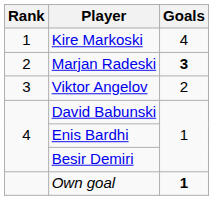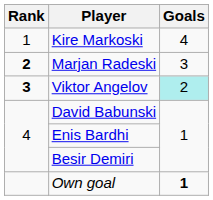Marjan Radeski | Rank: normal -> bold
Marjan Radeski | Goals: bold -> normal
Viktor Angelov | Rank: normal -> bold
Viktor Angelov | Goals: no background -> paleturquoise background
